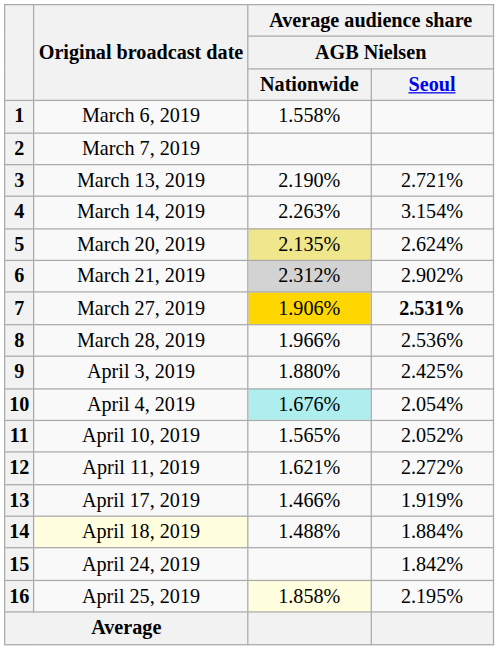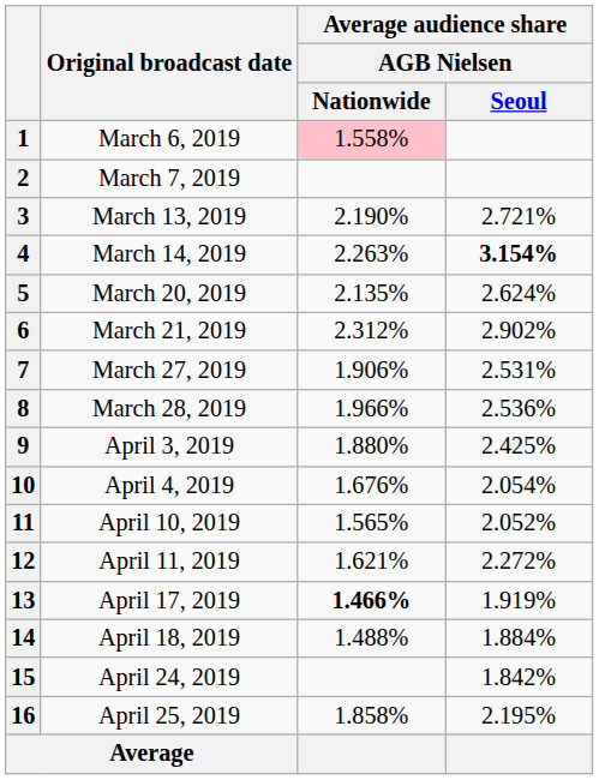1 | Average audience share / AGB Nielsen / Nationwide: no background -> pink background
4 | Average audience share / AGB Nielsen / Seoul: normal -> bold
5 | Average audience share / AGB Nielsen / Nationwide: khaki background -> no background
6 | Average audience share / AGB Nielsen / Nationwide: lightgrey background -> no background
7 | Average audience share / AGB Nielsen / Nationwide: gold background -> no background
7 | Average audience share / AGB Nielsen / Seoul: bold -> normal
10 | Average audience share / AGB Nielsen / Nationwide: paleturquoise background -> no background
13 | Average audience share / AGB Nielsen / Nationwide: normal -> bold
14 | Original broadcast date: lightyellow background -> no background
16 | Average audience share / AGB Nielsen / Nationwide: lightyellow background -> no background
